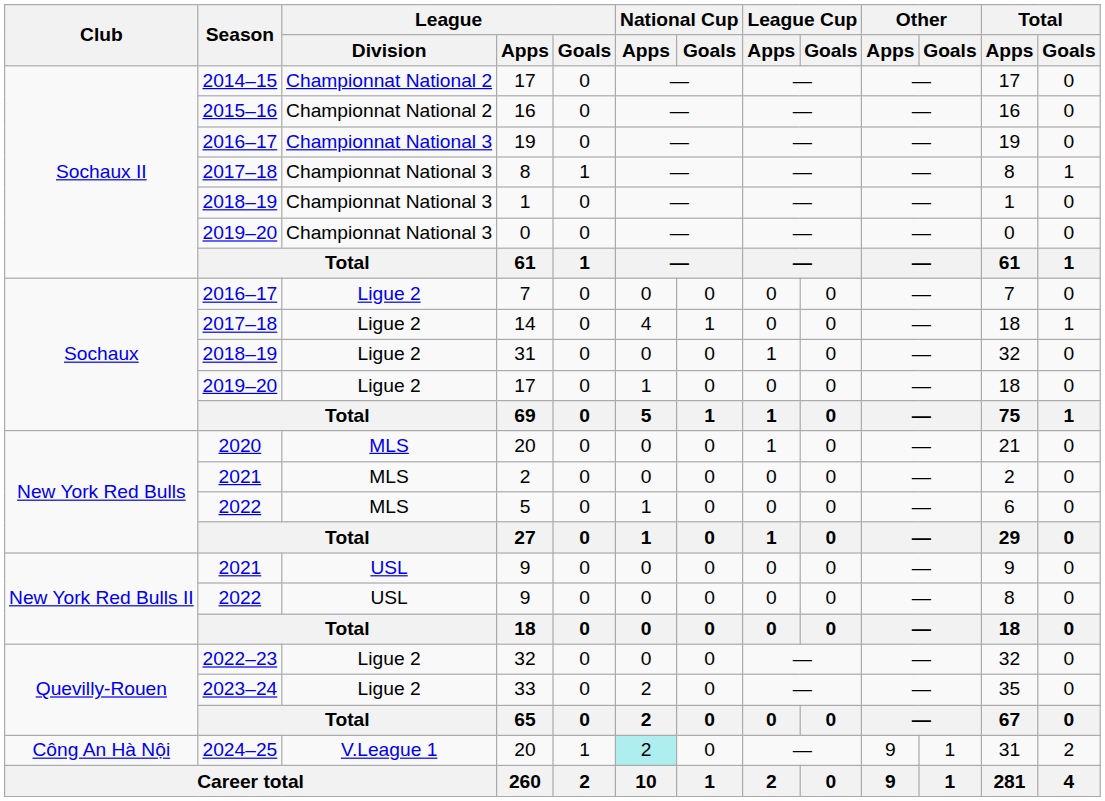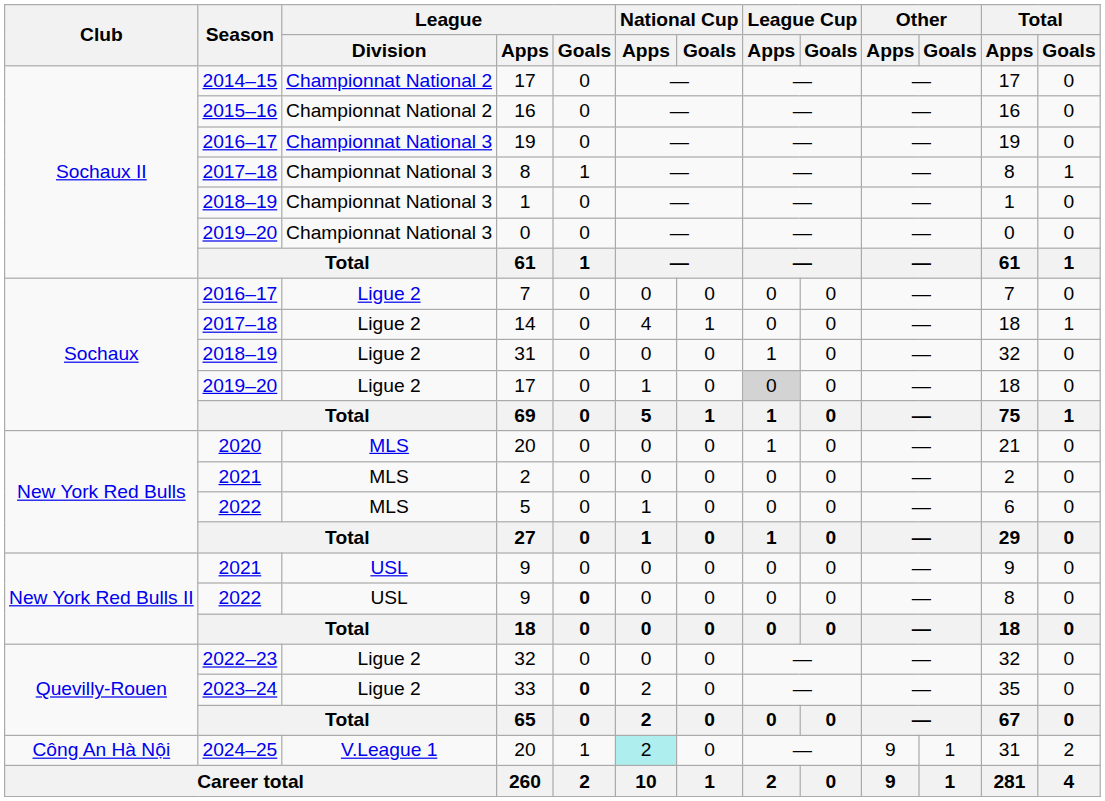2019–20 / 17 | League Cup / Apps: no background -> lightgrey background
2022 / 9 | League / Goals: normal -> bold
33 | League / Goals: normal -> bold
